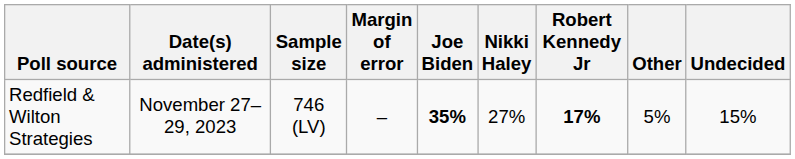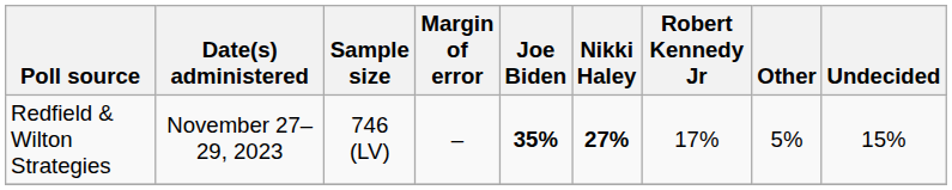Redfield & Wilton Strategies | Nikki Haley: normal -> bold
Redfield & Wilton Strategies | Robert Kennedy Jr: bold -> normal
